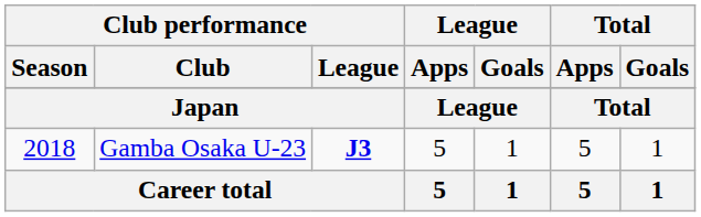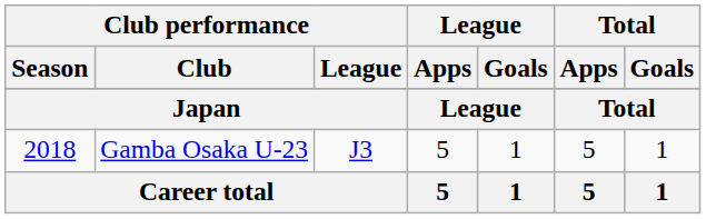Gamba Osaka U-23 | Club performance / League: bold -> normal
